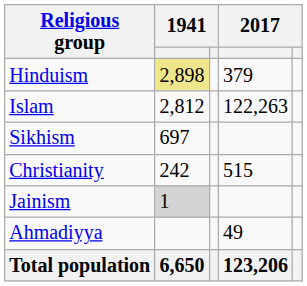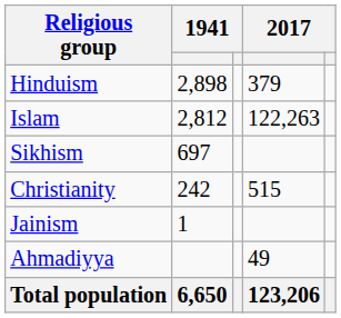Hinduism | column 2: khaki background -> no background
Jainism | column 2: lightgrey background -> no background
